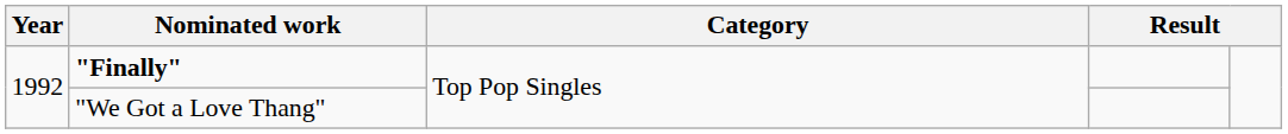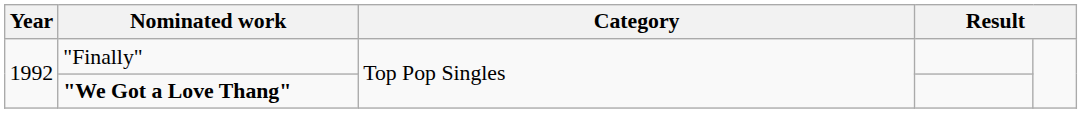"Finally" | Nominated work: bold -> normal
"We Got a Love Thang" | Nominated work: normal -> bold
